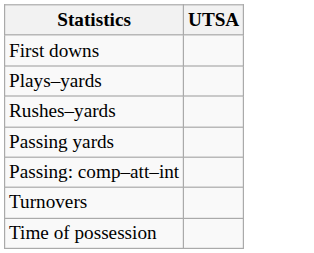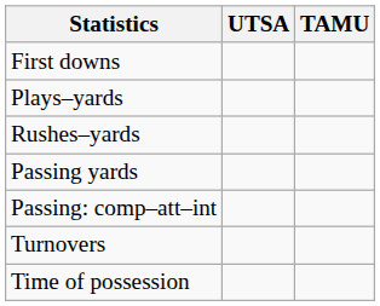+ column: TAMU
